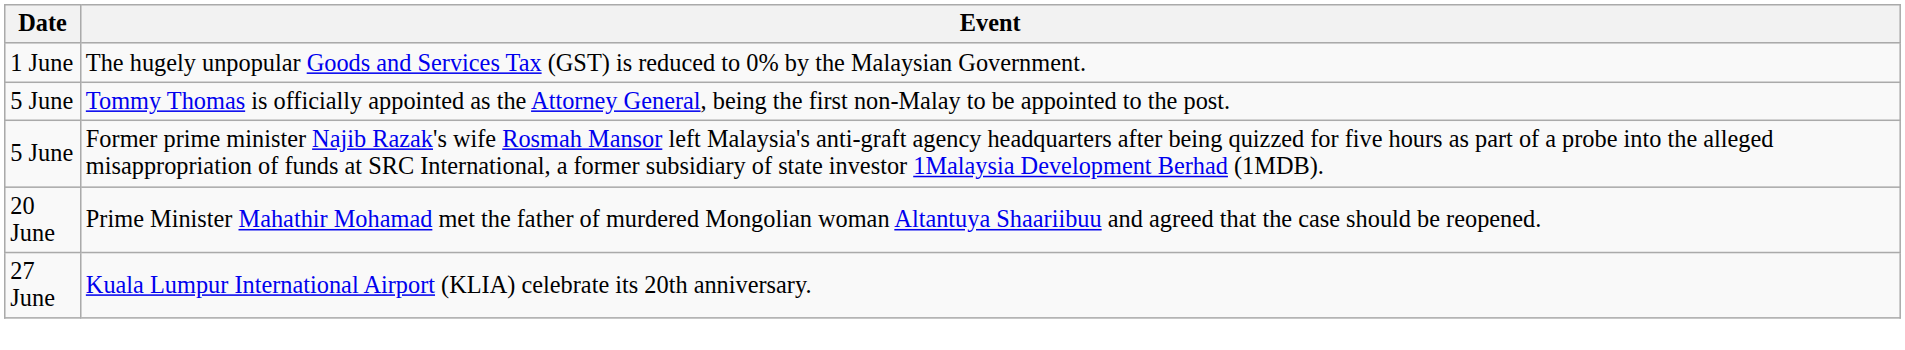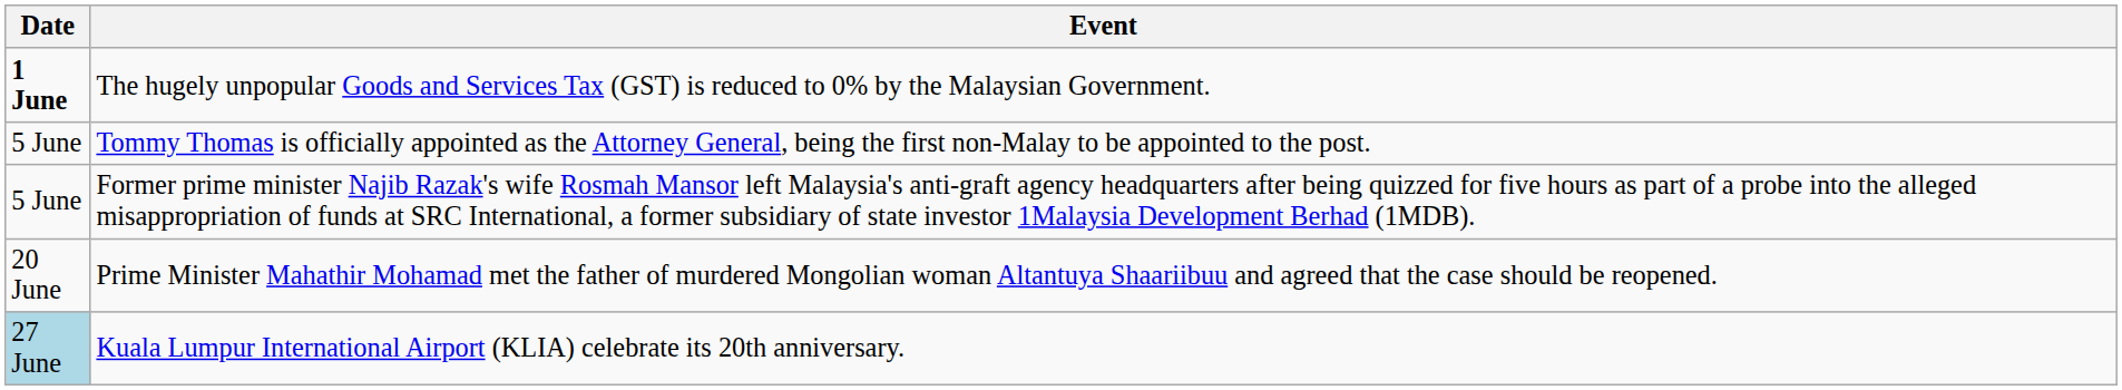row 2 | Date: normal -> bold
row 6 | Date: no background -> lightblue background
